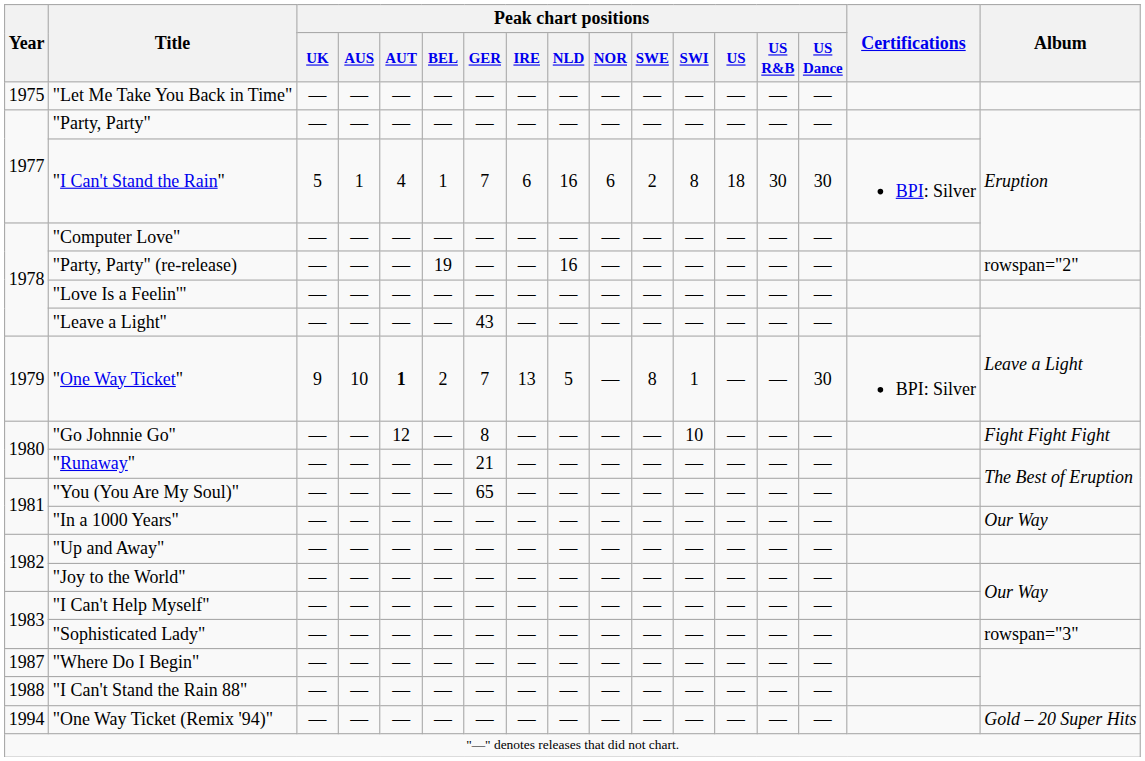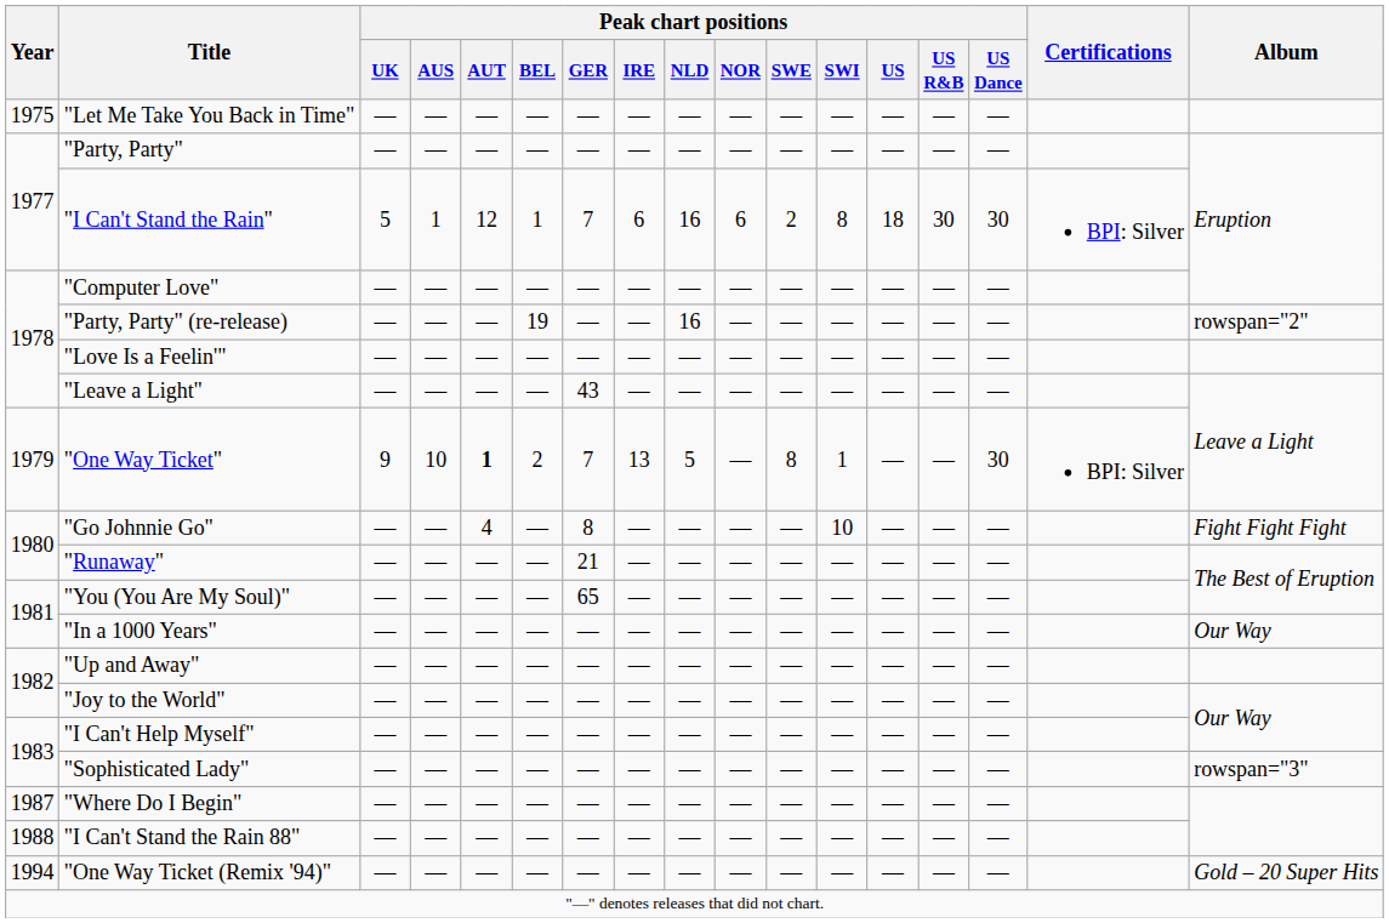"I Can't Stand the Rain" | Peak chart positions / AUT: 4 -> 12
"Go Johnnie Go" | Peak chart positions / AUT: 12 -> 4
